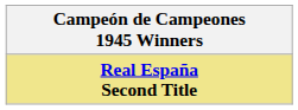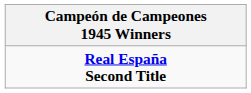row 2 | column 1: khaki background -> no background
